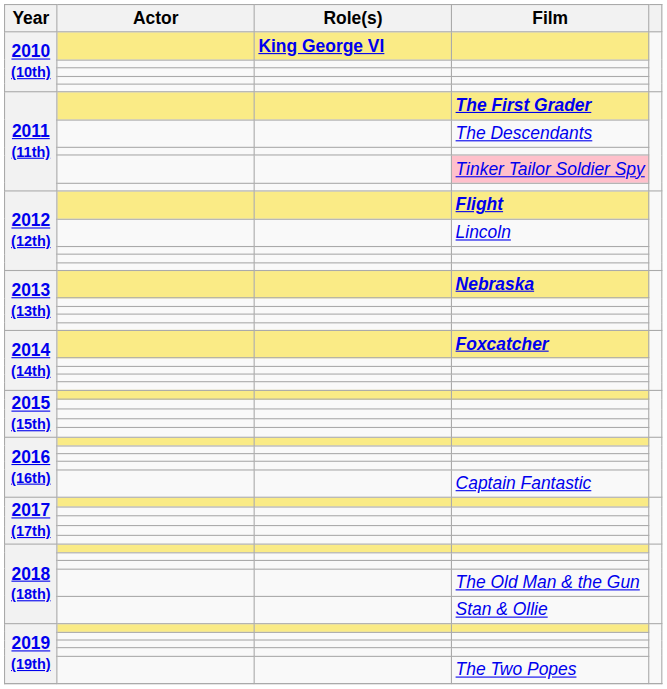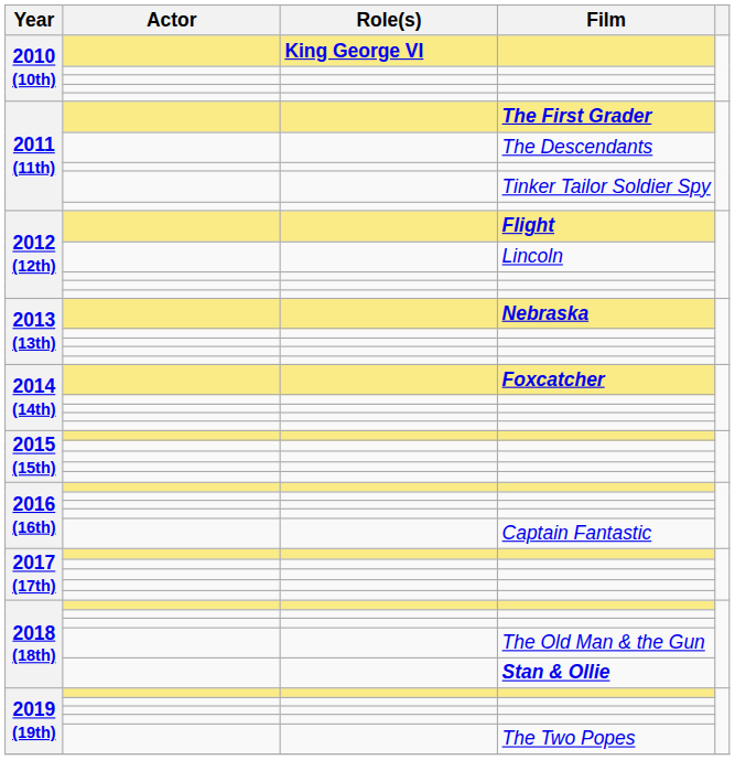Tinker Tailor Soldier Spy | Film: pink background -> no background
Stan & Ollie | Film: normal -> bold
